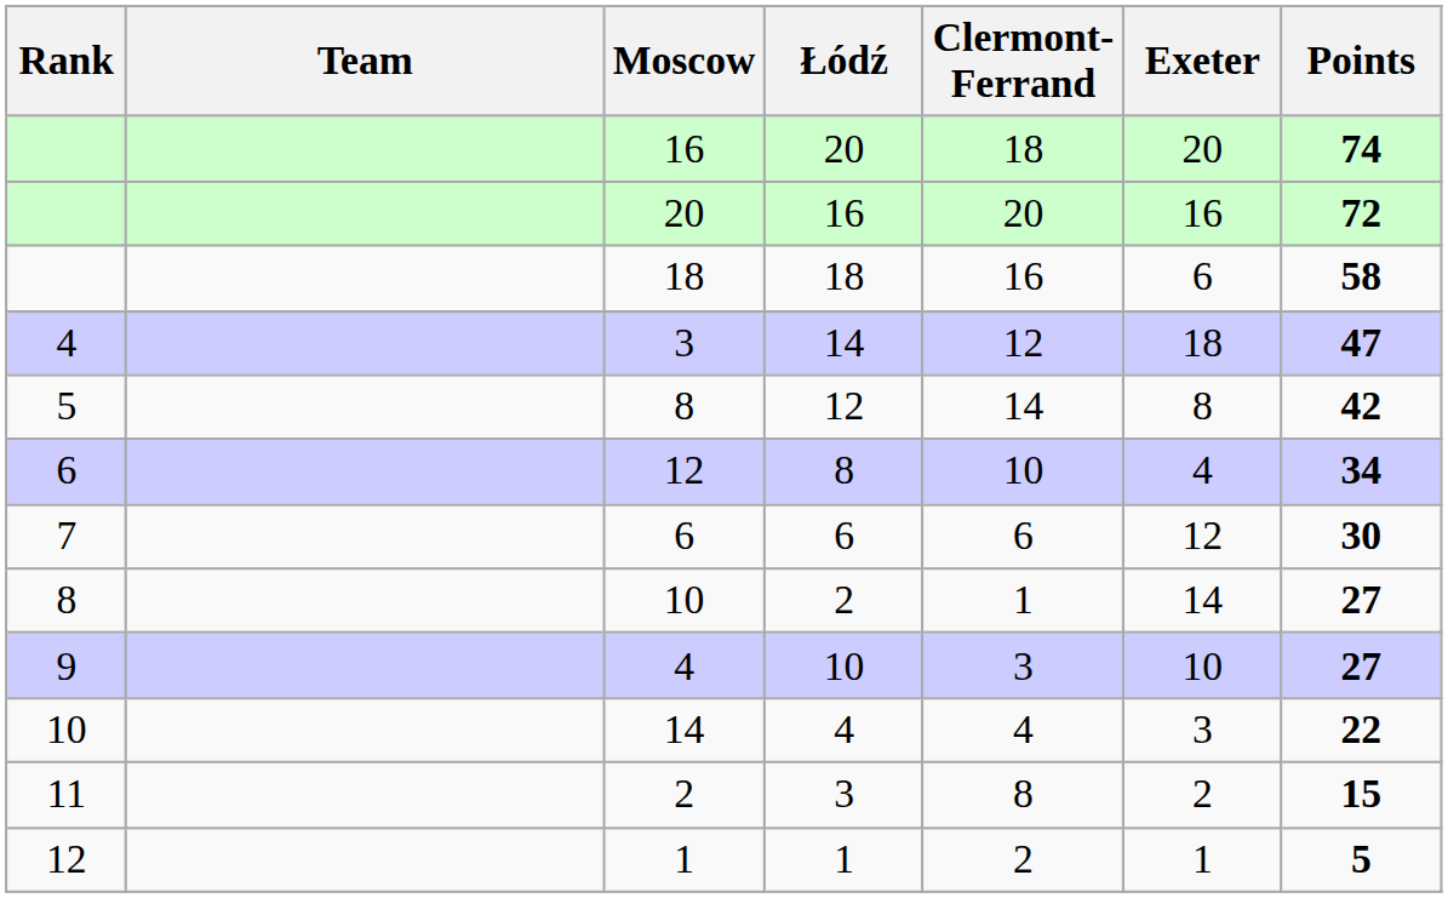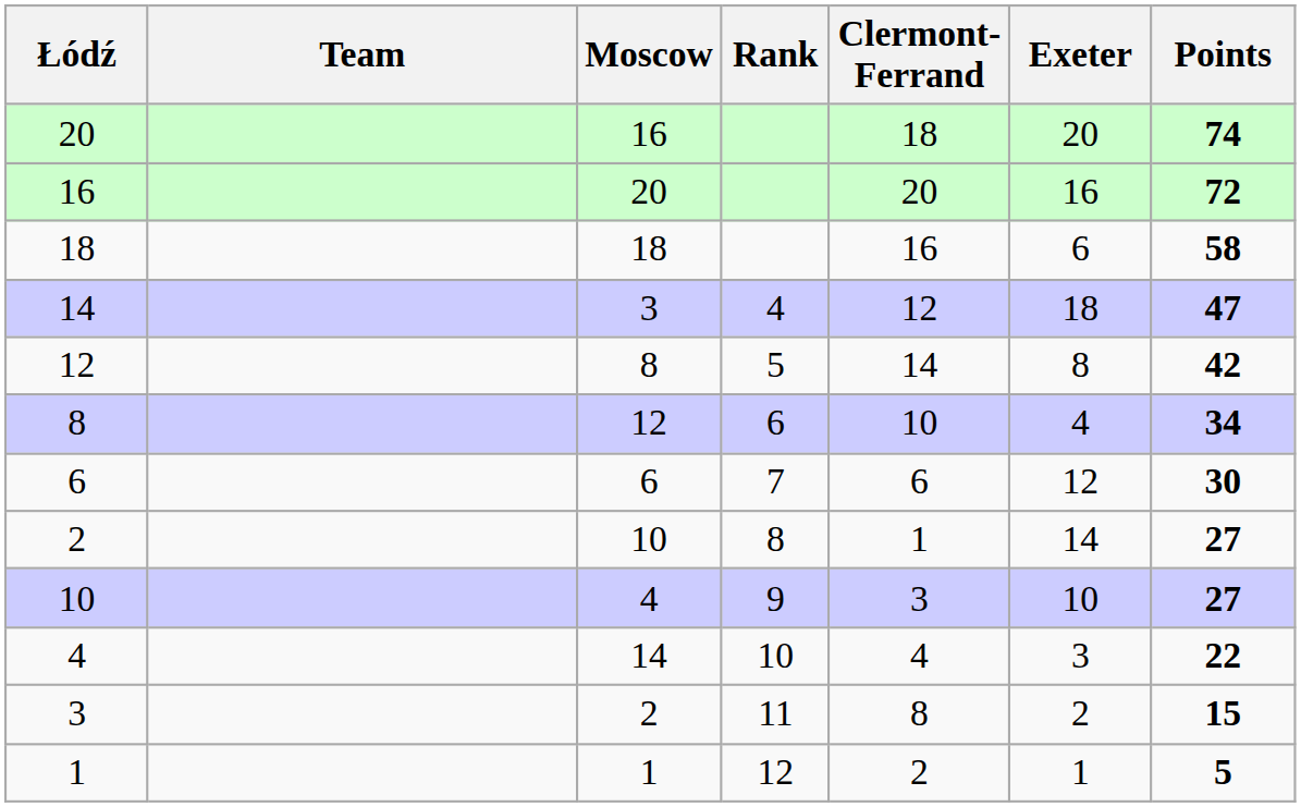columns swapped: Rank <-> Łódź
